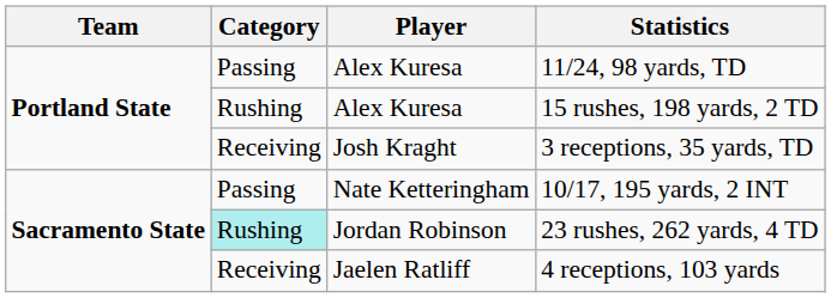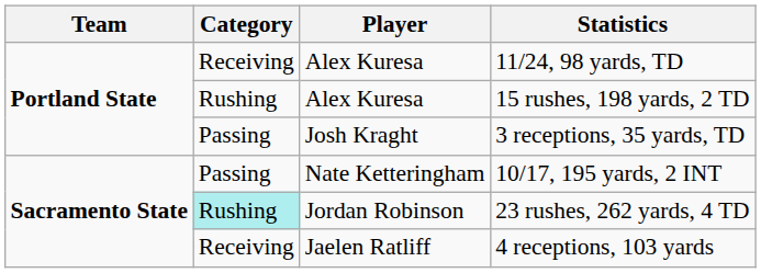11/24, 98 yards, TD | Category: Passing -> Receiving
3 receptions, 35 yards, TD | Category: Receiving -> Passing
